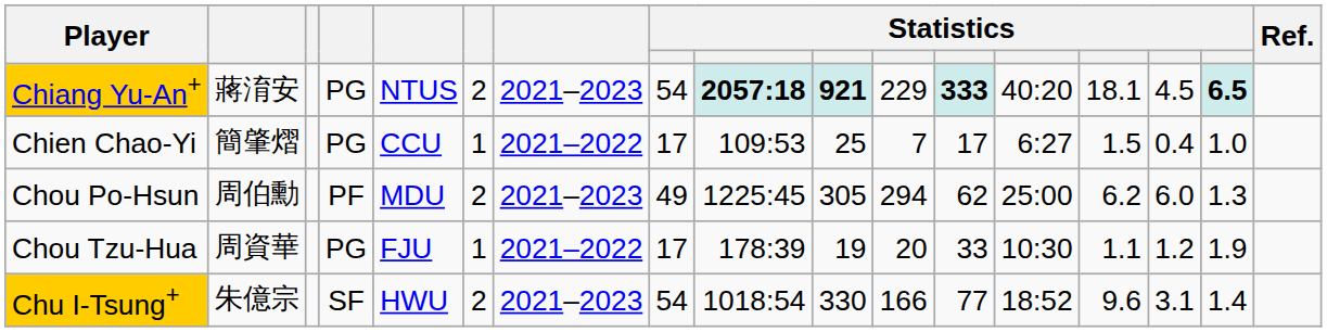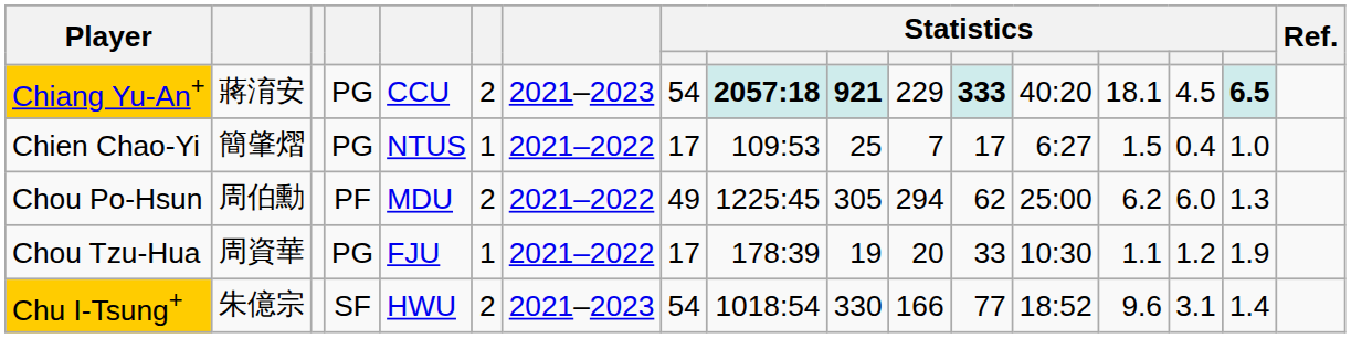Chiang Yu-An+ | column 5: NTUS -> CCU
Chien Chao-Yi | column 5: CCU -> NTUS
Chou Po-Hsun | column 7: 2021–2023 -> 2021–2022
